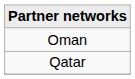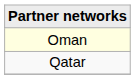row 2 | column 1: no background -> lightyellow background
